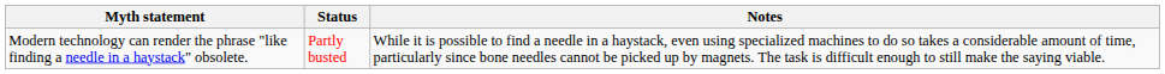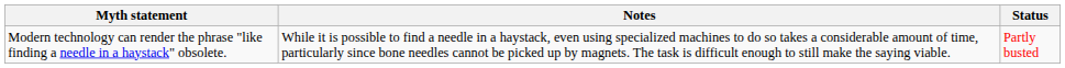columns swapped: Status <-> Notes
